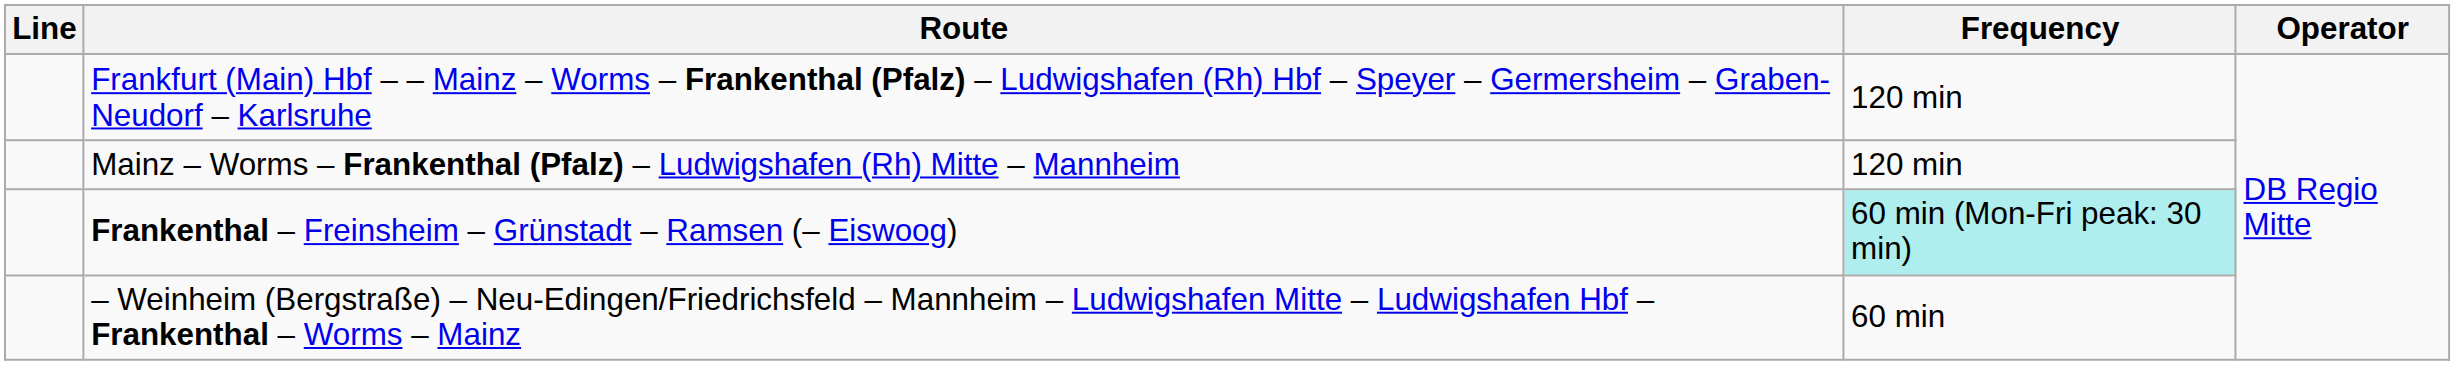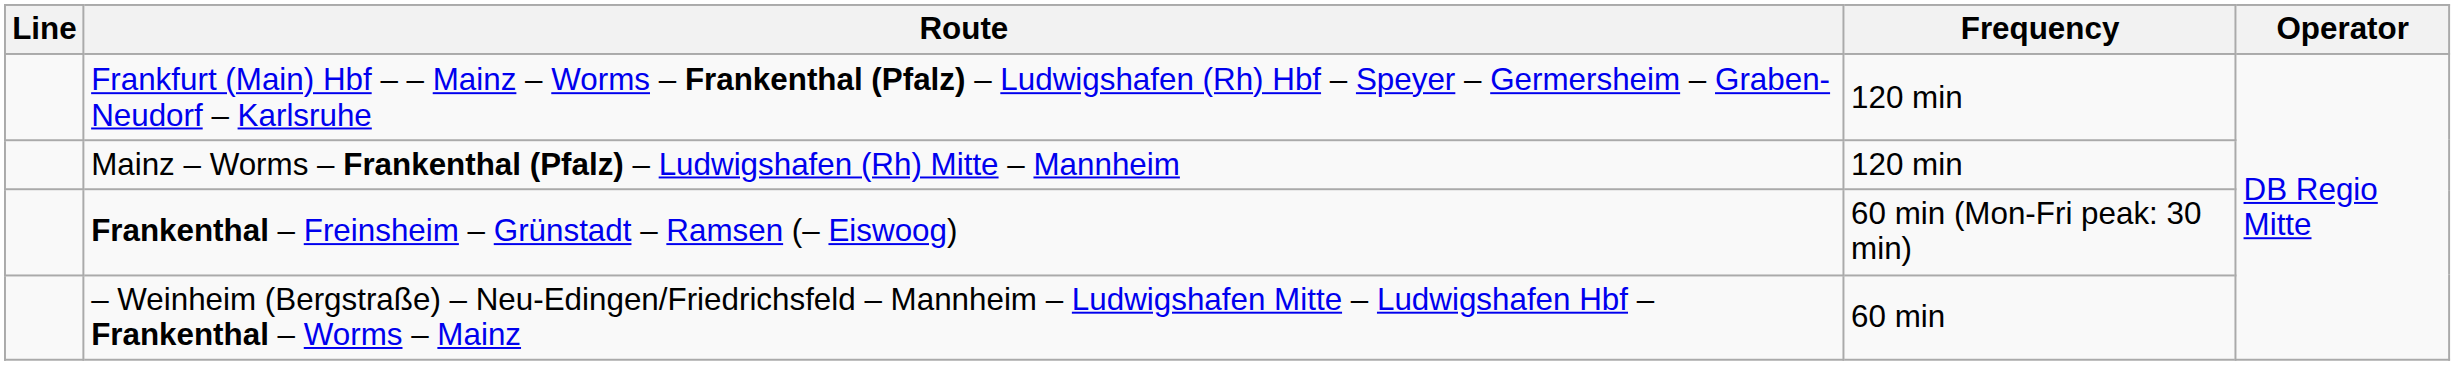Frankenthal – Freinsheim – Grünstadt – Ramsen (– Eiswoog) | Frequency: paleturquoise background -> no background
